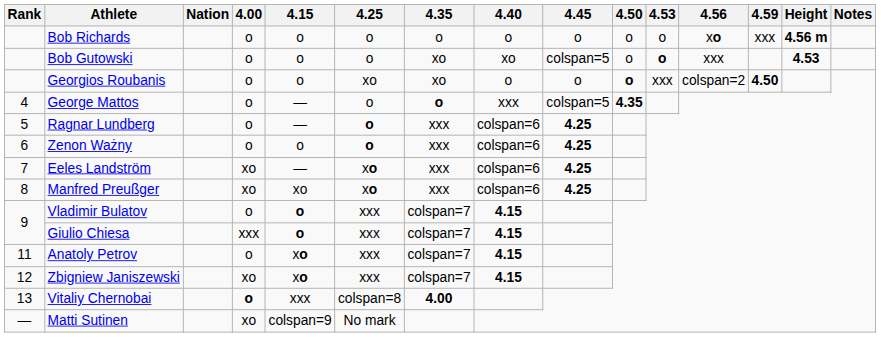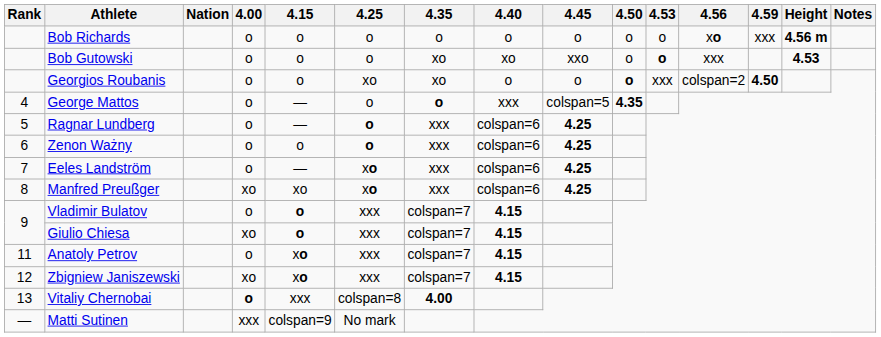Bob Gutowski | 4.45: colspan=5 -> xxo
Eeles Landström | 4.00: xo -> o
Giulio Chiesa | 4.00: xxx -> xo
Matti Sutinen | 4.00: xo -> xxx
